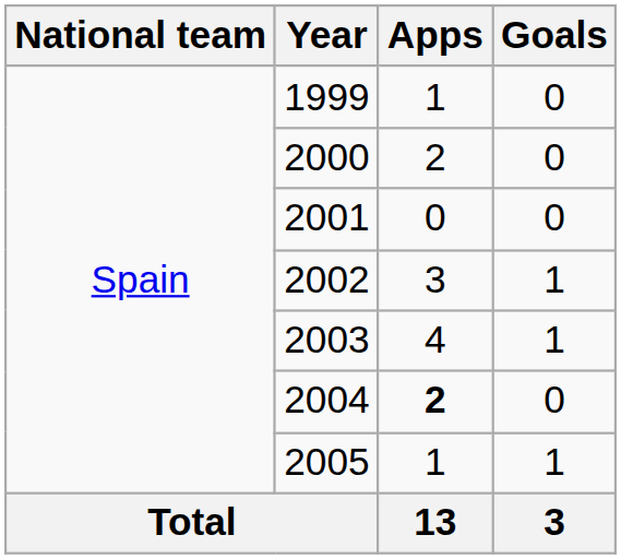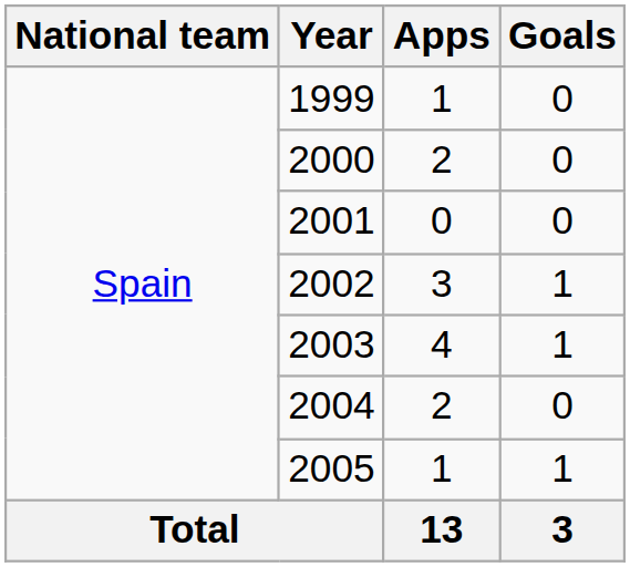2004 | Apps: bold -> normal
